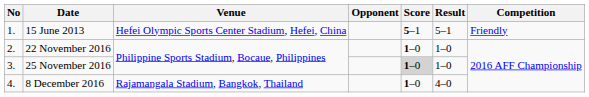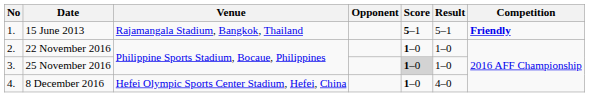15 June 2013 | Venue: Hefei Olympic Sports Center Stadium, Hefei, China -> Rajamangala Stadium, Bangkok, Thailand
15 June 2013 | Competition: normal -> bold
8 December 2016 | Venue: Rajamangala Stadium, Bangkok, Thailand -> Hefei Olympic Sports Center Stadium, Hefei, China
